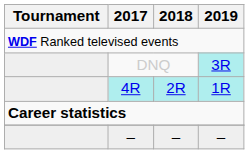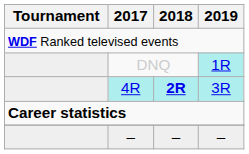DNQ | 2019: 3R -> 1R
4R | 2018: normal -> bold
4R | 2019: 1R -> 3R
